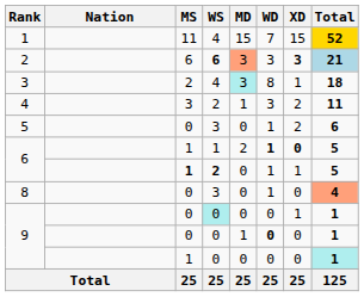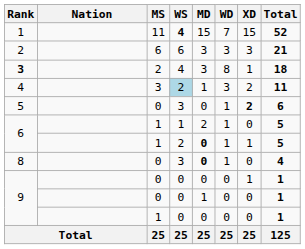row 2 | WS: normal -> bold
row 2 | Total: gold background -> no background
row 3 | WS: bold -> normal
row 3 | MD: lightsalmon background -> no background
row 3 | XD: bold -> normal
row 3 | Total: lightblue background -> no background
row 4 | Rank: normal -> bold
row 4 | MD: paleturquoise background -> no background
row 5 | WS: no background -> lightblue background
row 6 | XD: normal -> bold
row 7 | WD: bold -> normal
row 7 | XD: bold -> normal
row 8 | MS: bold -> normal
row 8 | WS: bold -> normal
row 8 | MD: normal -> bold
row 9 | MD: normal -> bold
row 9 | Total: lightsalmon background -> no background
row 10 | WS: paleturquoise background -> no background
row 11 | WD: bold -> normal
row 12 | Total: paleturquoise background -> no background
